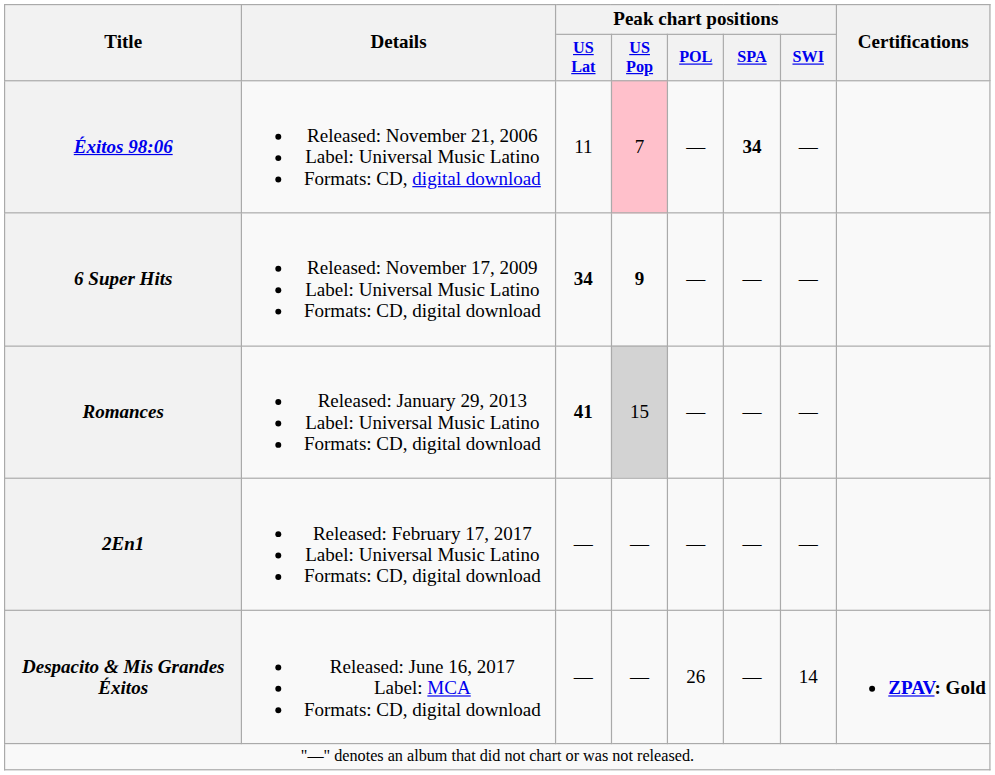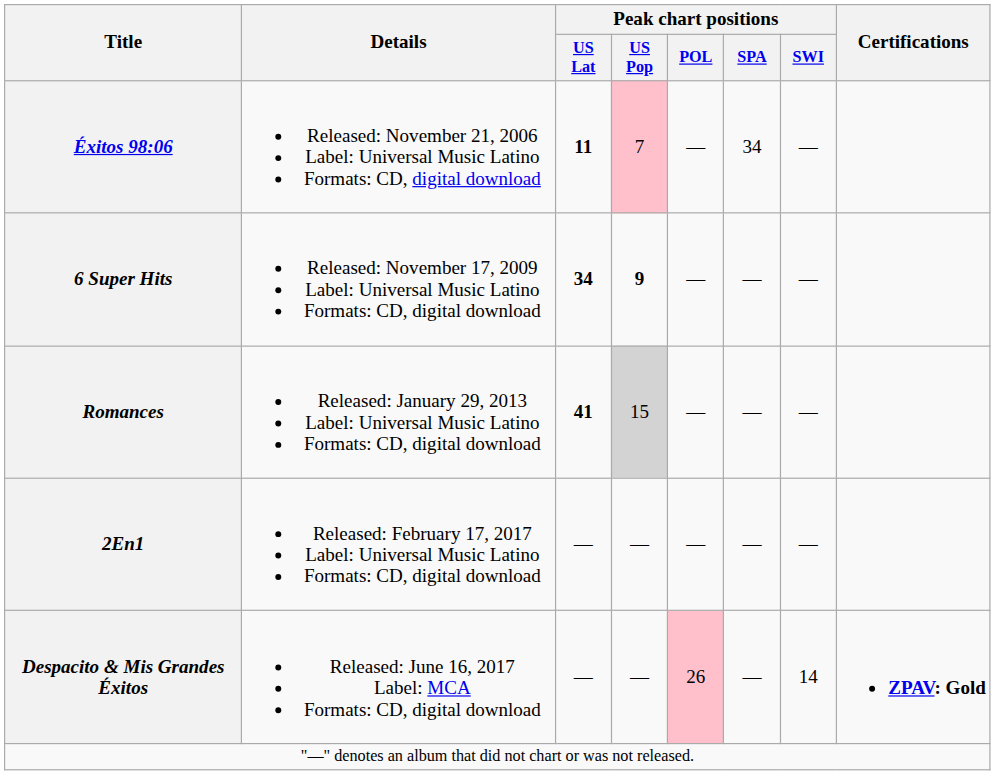Éxitos 98:06 | Peak chart positions / US Lat: normal -> bold
Éxitos 98:06 | Peak chart positions / SPA: bold -> normal
Despacito & Mis Grandes Éxitos | Peak chart positions / POL: no background -> pink background
